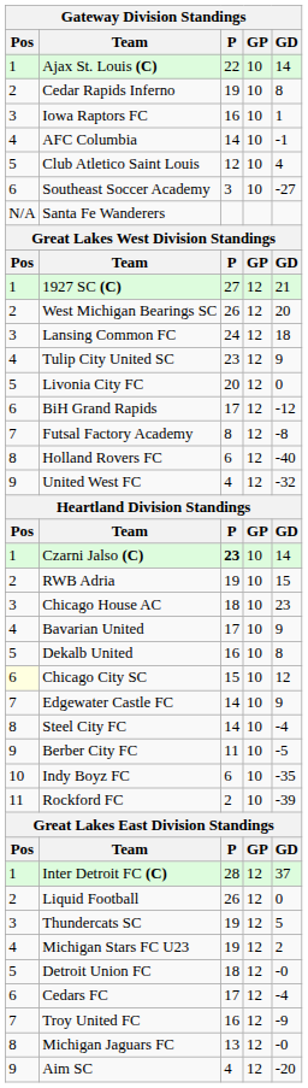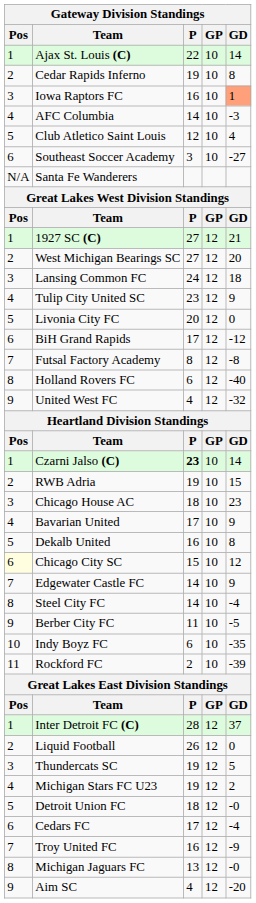Iowa Raptors FC | GD: no background -> lightsalmon background
AFC Columbia | GD: -1 -> -3
West Michigan Bearings SC | P: 26 -> 27
